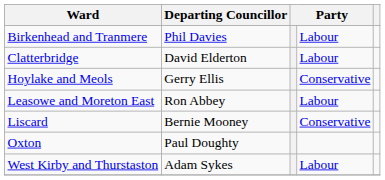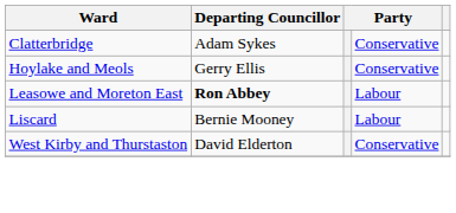- row: Birkenhead and Tranmere | Phil Davies | Labour
Clatterbridge | Departing Councillor: David Elderton -> Adam Sykes
Clatterbridge | column 4: Labour -> Conservative
Leasowe and Moreton East | Departing Councillor: normal -> bold
Liscard | column 4: Conservative -> Labour
- row: Oxton | Paul Doughty
West Kirby and Thurstaston | Departing Councillor: Adam Sykes -> David Elderton
West Kirby and Thurstaston | column 4: Labour -> Conservative
